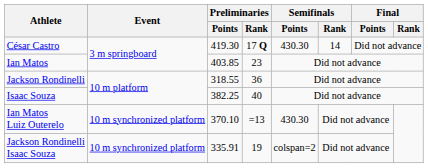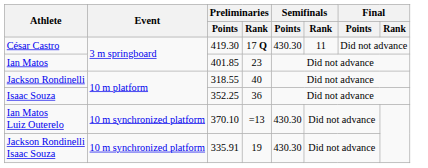César Castro | Semifinals / Rank: 14 -> 11
Ian Matos | Preliminaries / Points: 403.85 -> 401.85
Jackson Rondinelli | Preliminaries / Rank: 36 -> 40
Isaac Souza | Preliminaries / Points: 382.25 -> 352.25
Isaac Souza | Preliminaries / Rank: 40 -> 36
Jackson Rondinelli Isaac Souza | Semifinals / Points: colspan=2 -> 430.30
